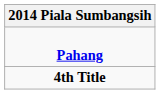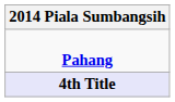row 3 | column 1: no background -> lavender background
